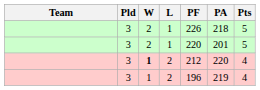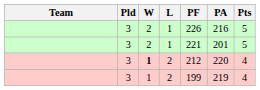row 2 | PA: 218 -> 216
row 3 | PF: 220 -> 221
row 5 | PF: 196 -> 199
